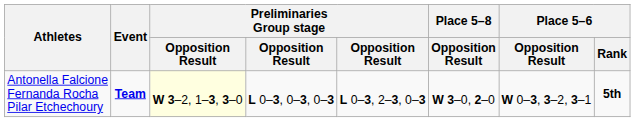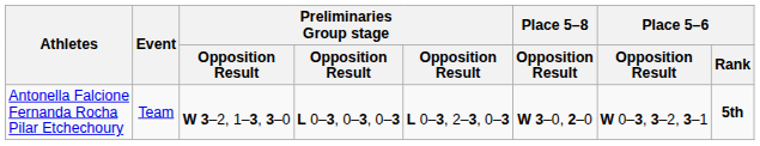Antonella Falcione Fernanda Rocha Pilar Etchechoury | Event: bold -> normal
Antonella Falcione Fernanda Rocha Pilar Etchechoury | column 3: lightyellow background -> no background
